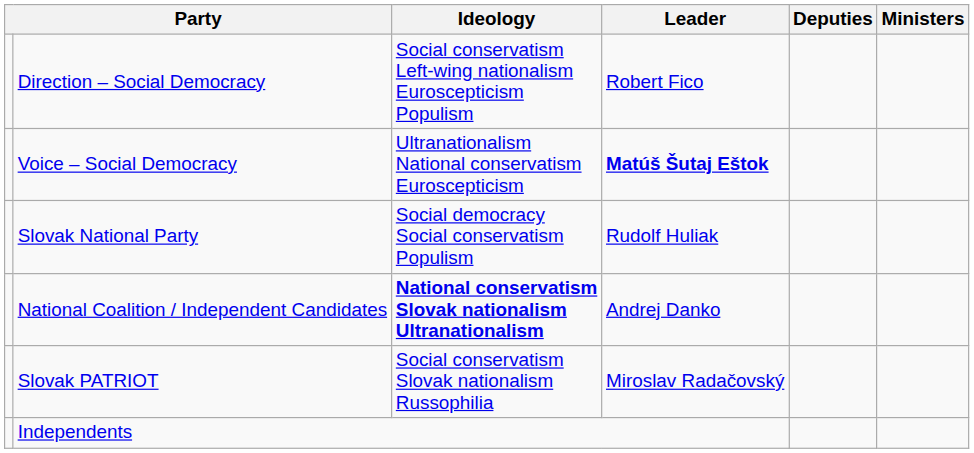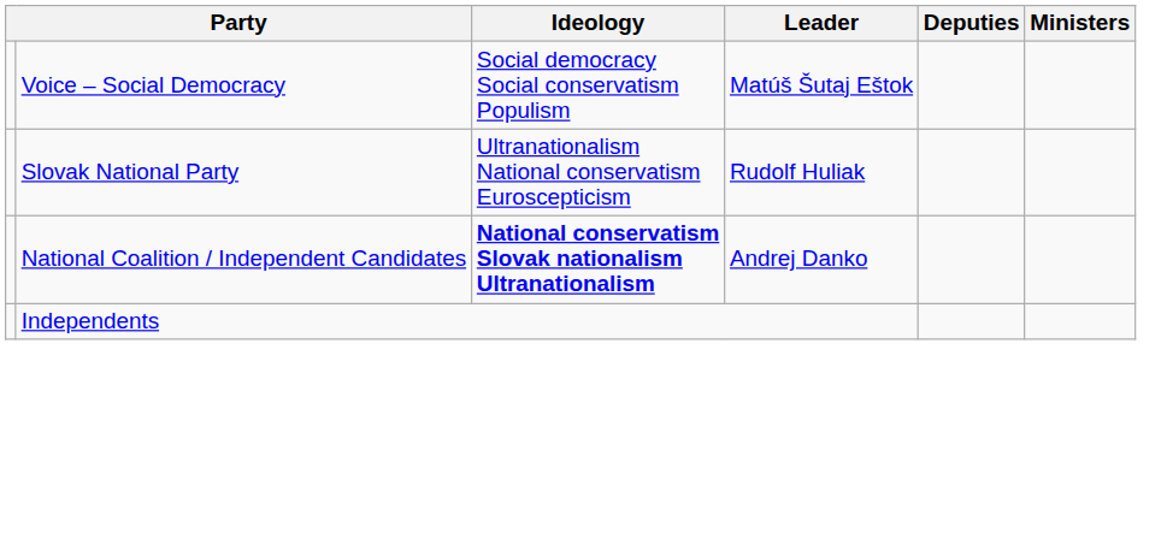- row: Direction – Social Democracy | Social conservatism Left-wing nationalism Euroscepticism Populism | Robert Fico
Voice – Social Democracy | Ideology: Ultranationalism National conservatism Euroscepticism -> Social democracy Social conservatism Populism
Voice – Social Democracy | Leader: bold -> normal
Slovak National Party | Ideology: Social democracy Social conservatism Populism -> Ultranationalism National conservatism Euroscepticism
- row: Slovak PATRIOT | Social conservatism Slovak nationalism Russophilia | Miroslav Radačovský
